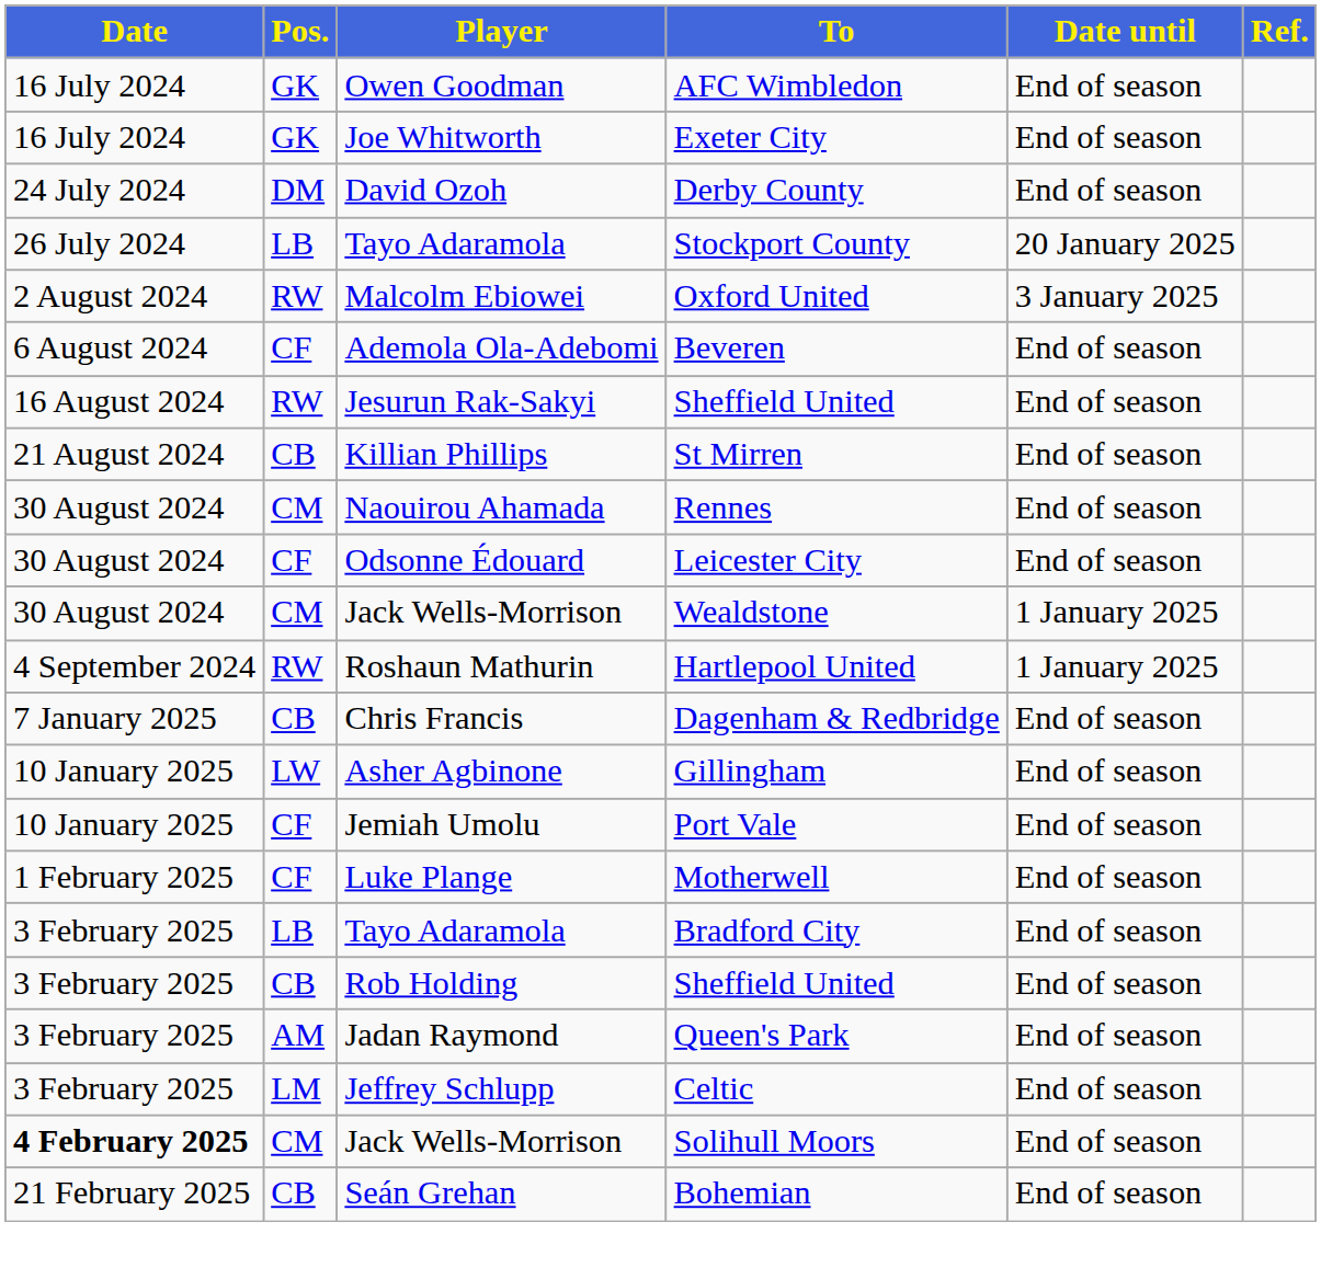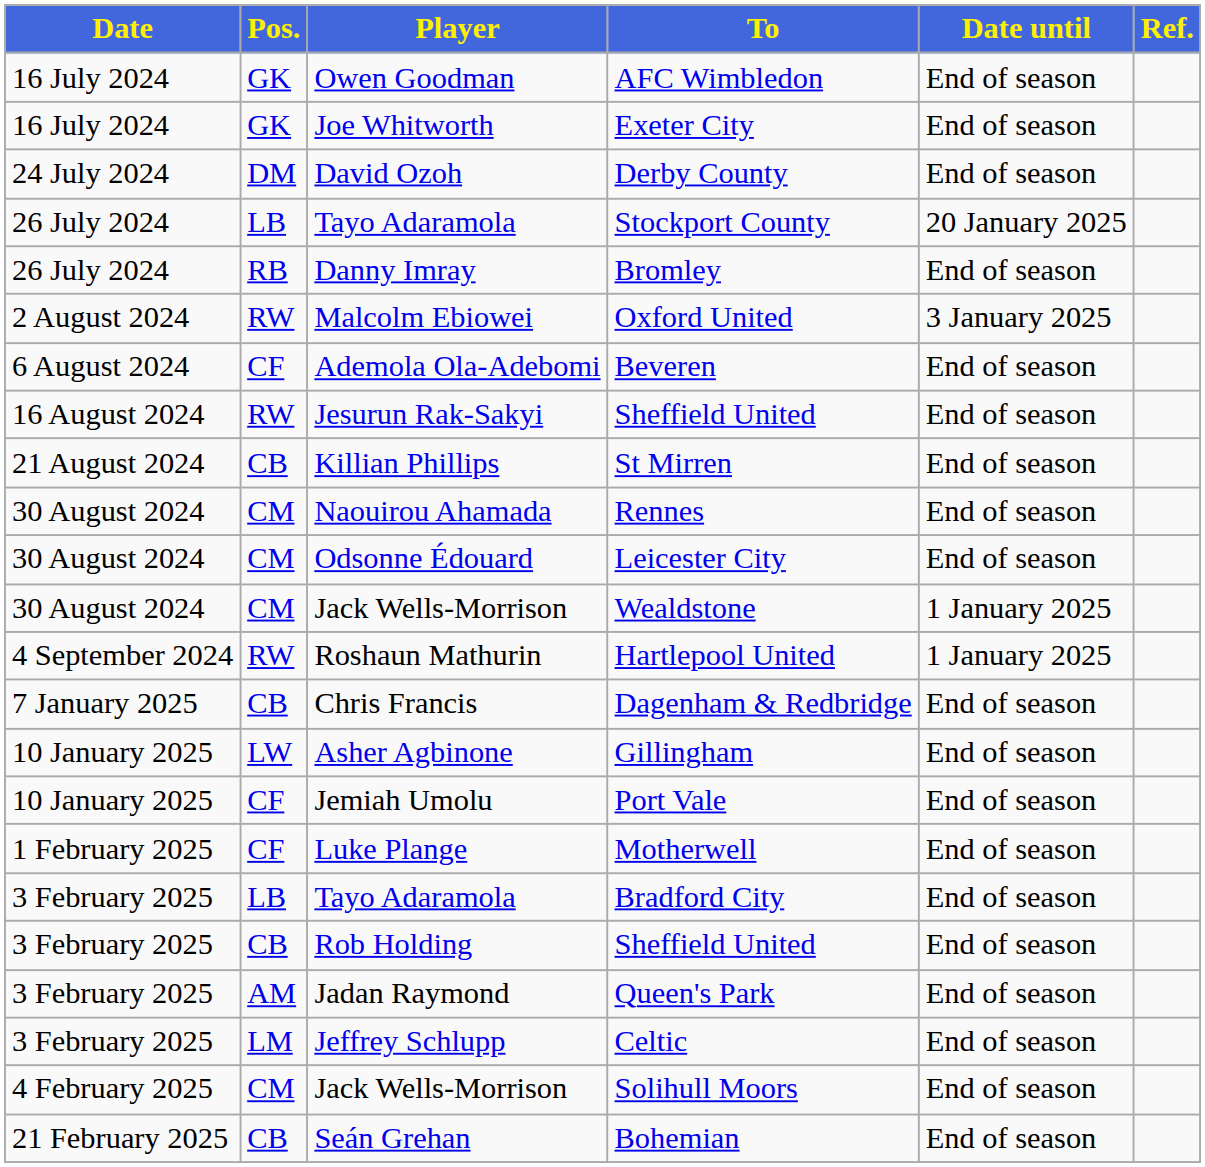+ row: 26 July 2024 | RB | Danny Imray | Bromley | End of season
Leicester City | Pos.: CF -> CM
Solihull Moors | Date: bold -> normal
